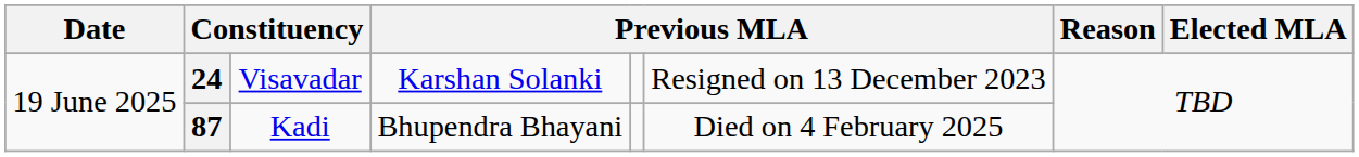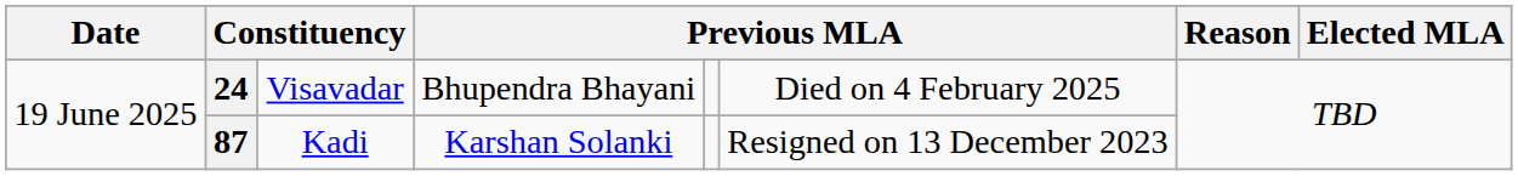24 | column 4: Karshan Solanki -> Bhupendra Bhayani
24 | column 6: Resigned on 13 December 2023 -> Died on 4 February 2025
87 | column 4: Bhupendra Bhayani -> Karshan Solanki
87 | column 6: Died on 4 February 2025 -> Resigned on 13 December 2023
